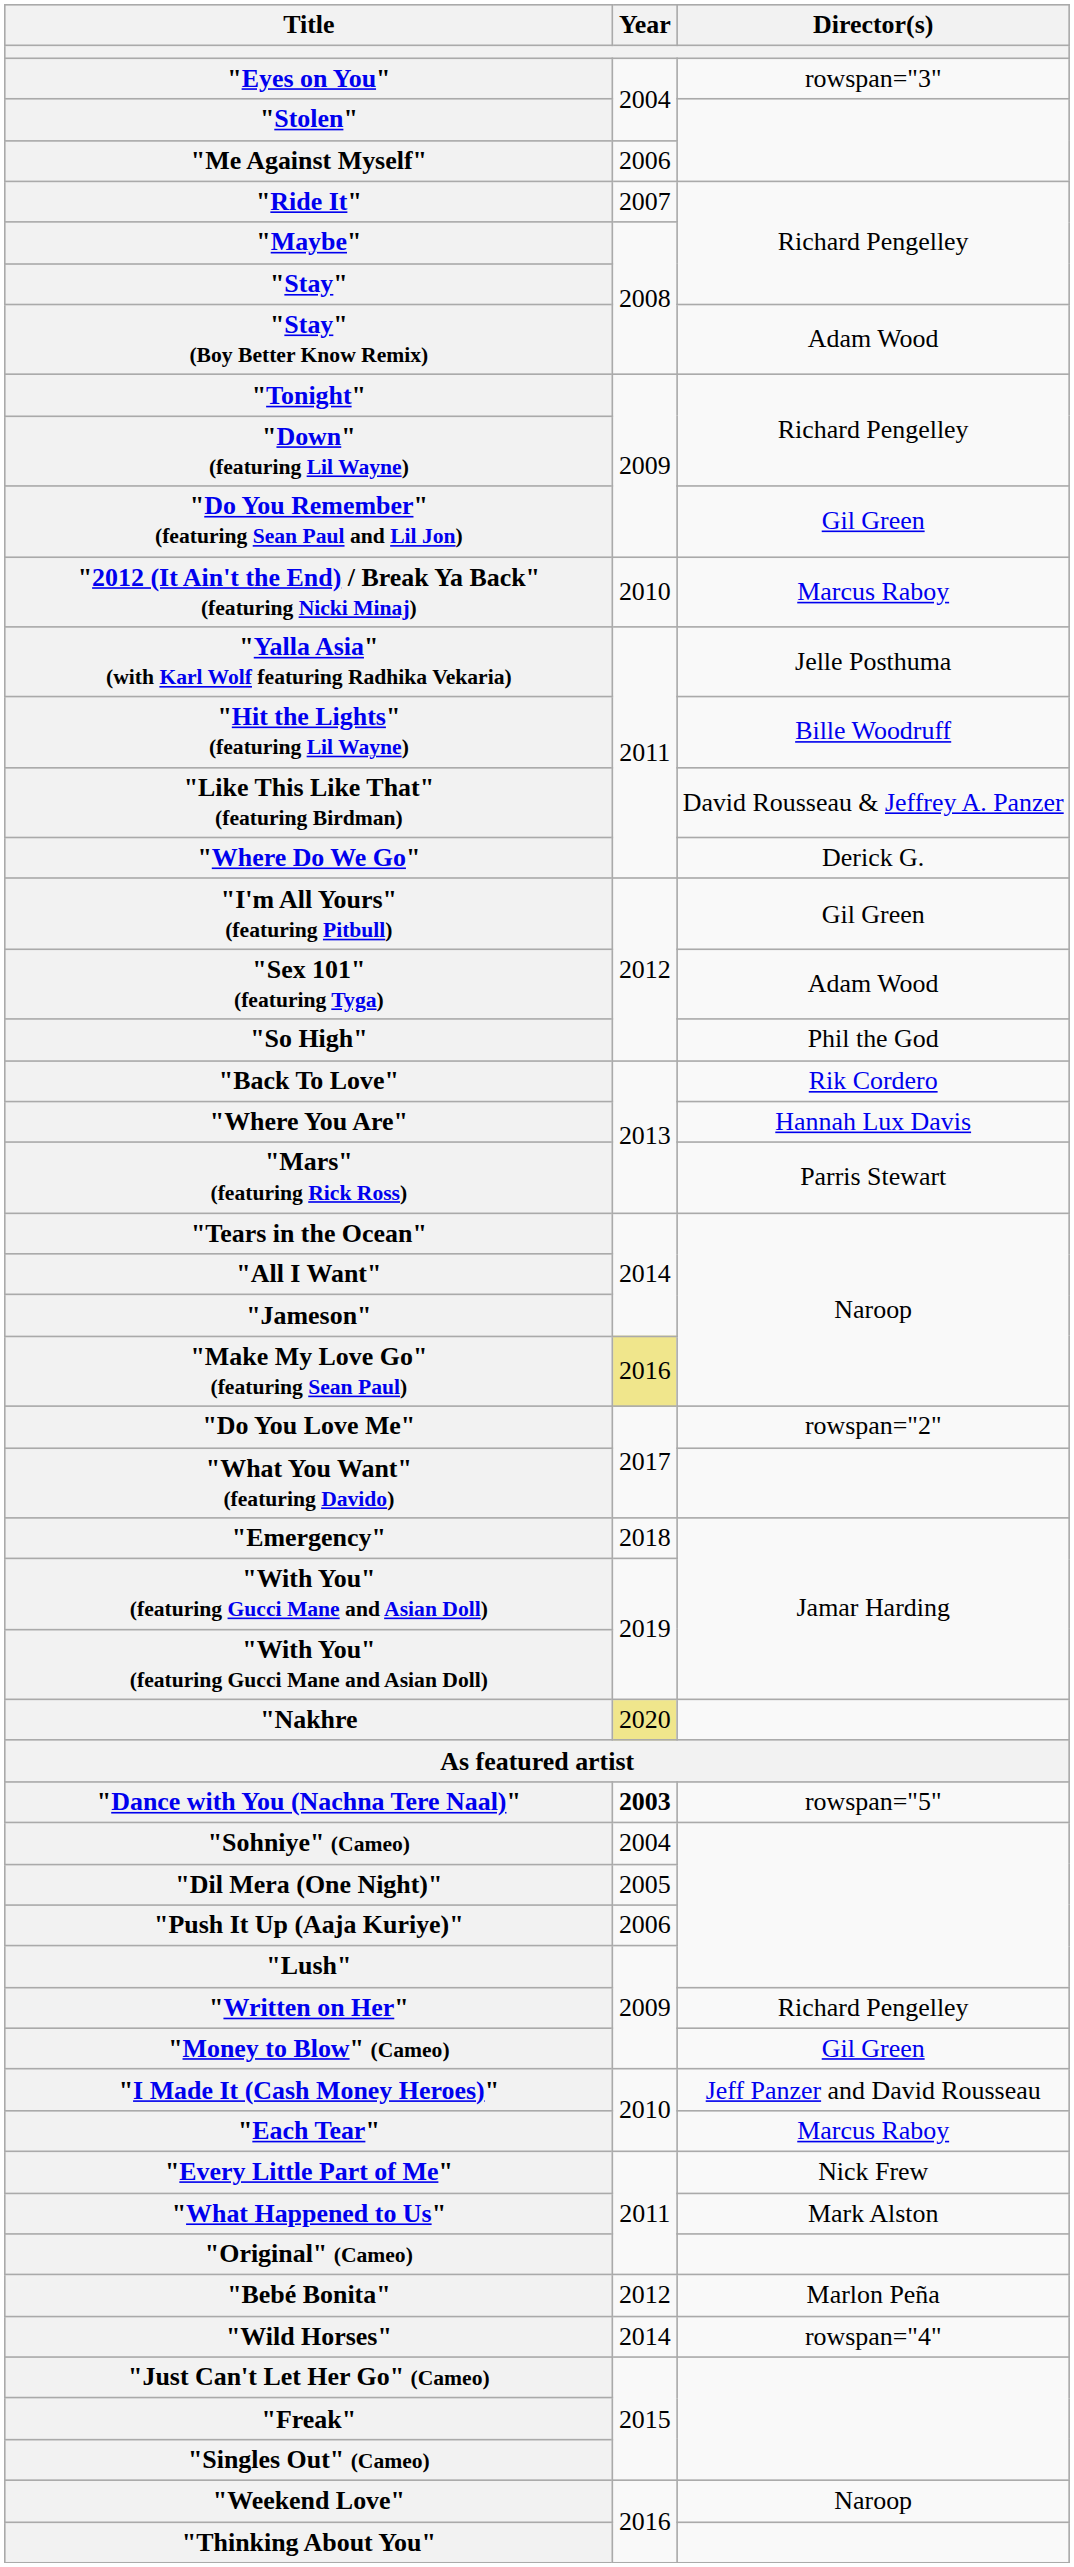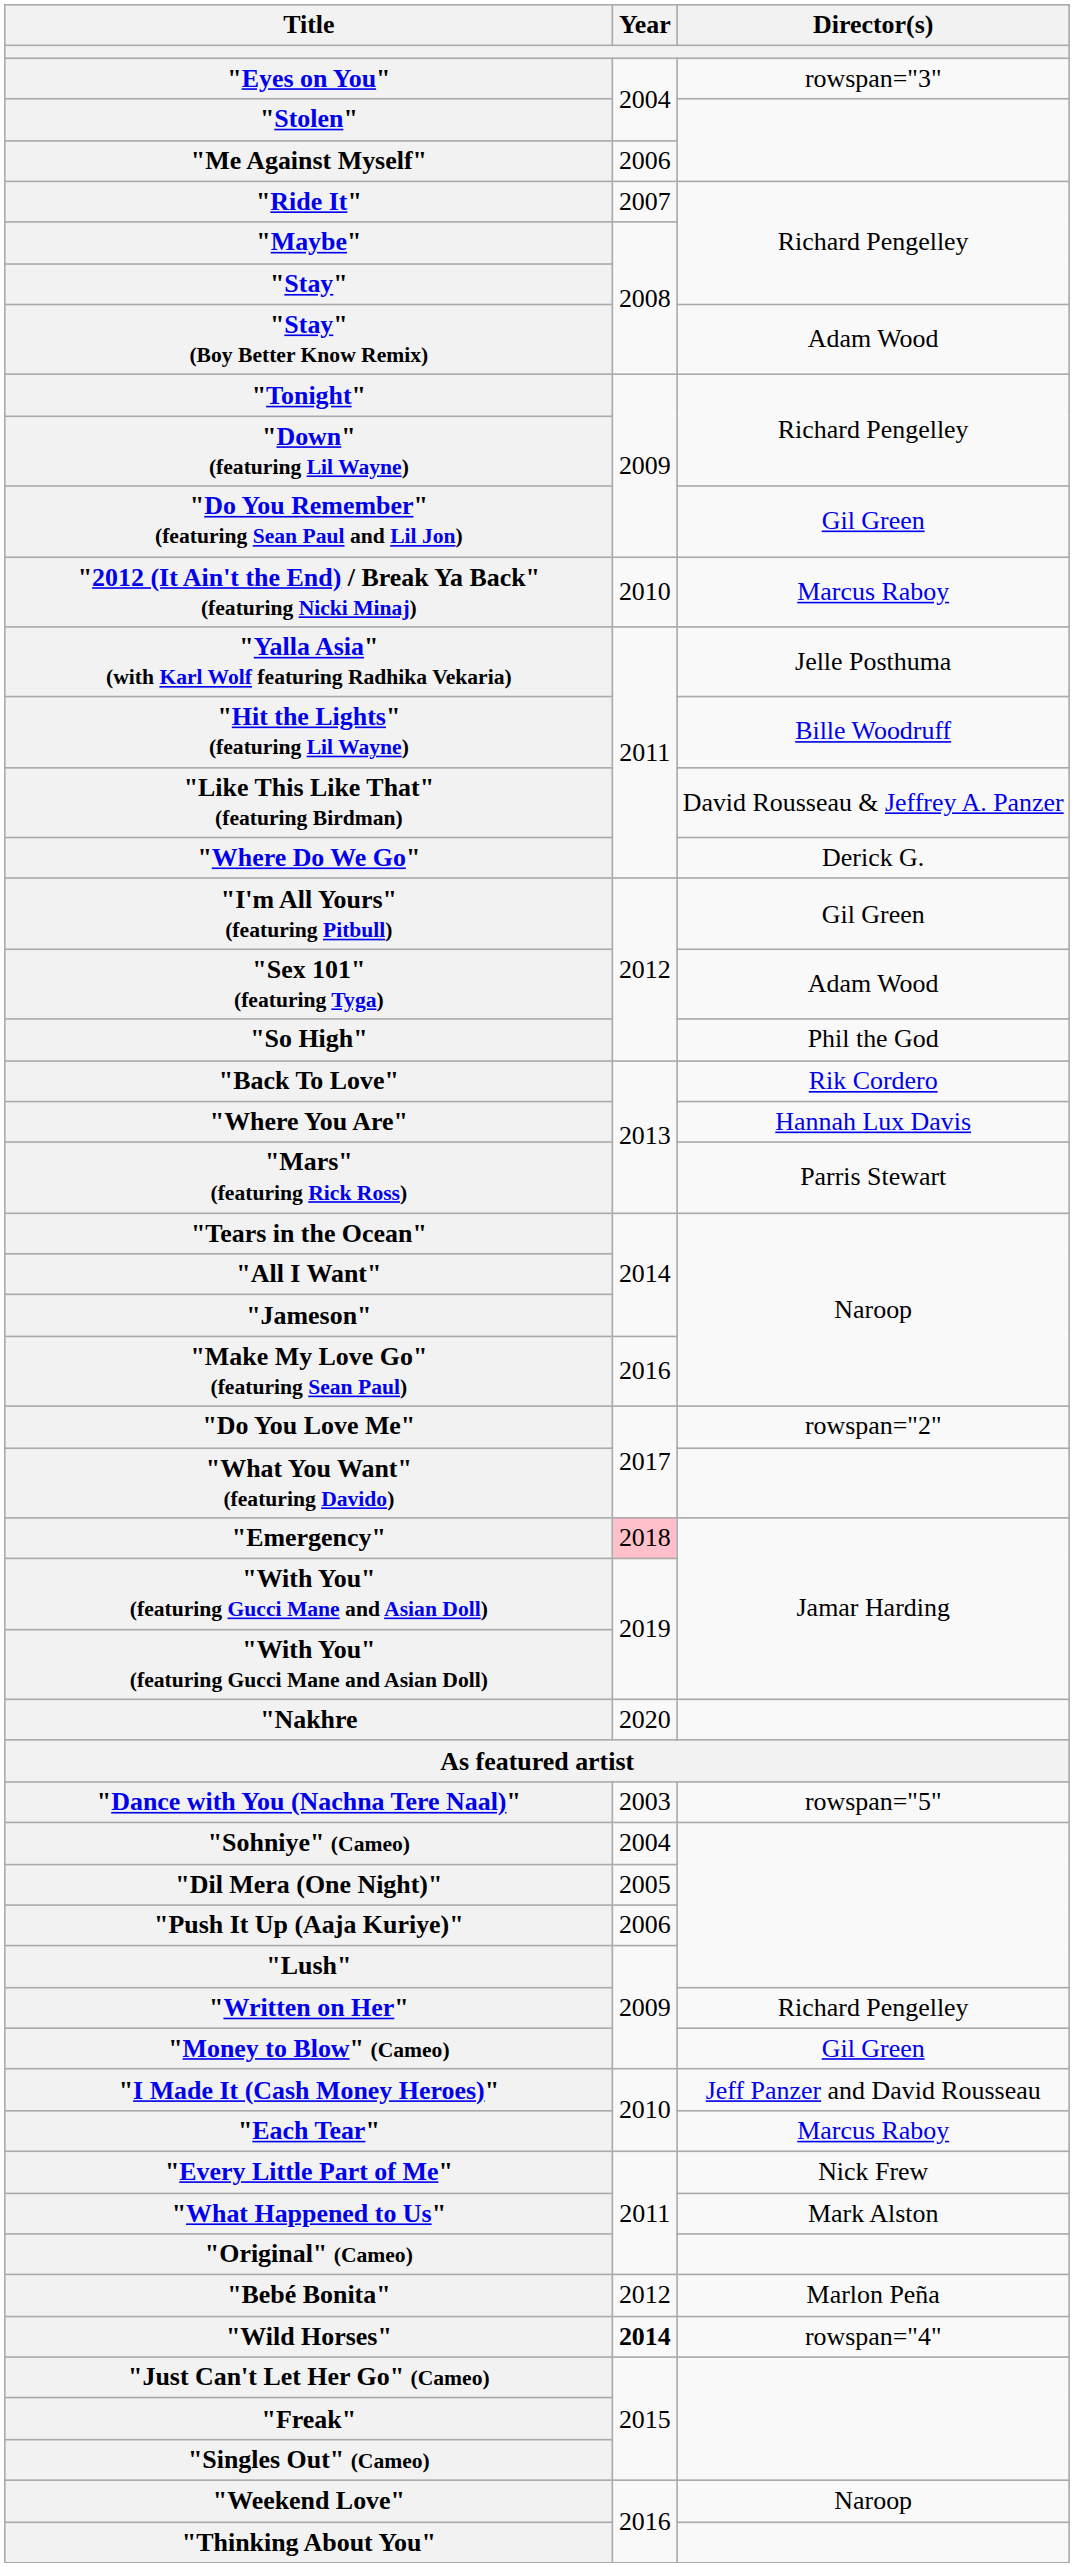"Make My Love Go" (featuring Sean Paul) | Year: khaki background -> no background
"Emergency" | Year: no background -> pink background
"Nakhre | Year: khaki background -> no background
"Dance with You (Nachna Tere Naal)" | Year: bold -> normal
"Wild Horses" | Year: normal -> bold
